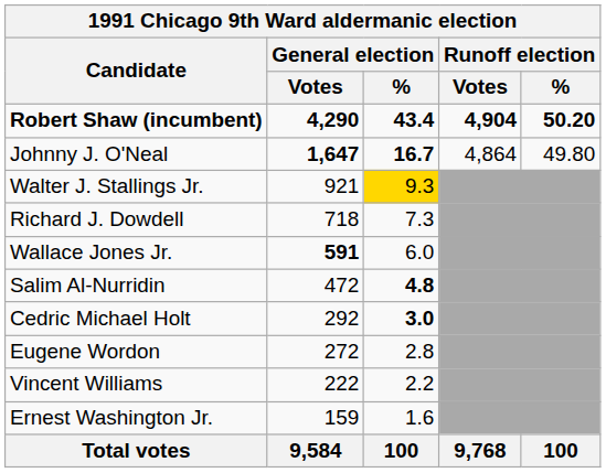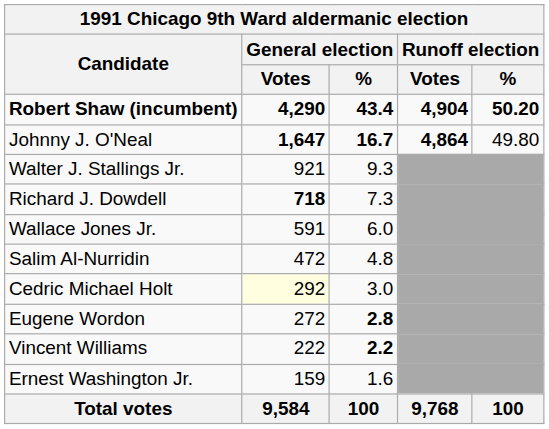Johnny J. O'Neal | Runoff election / Votes: normal -> bold
Walter J. Stallings Jr. | General election / %: gold background -> no background
Richard J. Dowdell | General election / Votes: normal -> bold
Wallace Jones Jr. | General election / Votes: bold -> normal
Salim Al-Nurridin | General election / %: bold -> normal
Cedric Michael Holt | General election / Votes: no background -> lightyellow background
Cedric Michael Holt | General election / %: bold -> normal
Eugene Wordon | General election / %: normal -> bold
Vincent Williams | General election / %: normal -> bold
